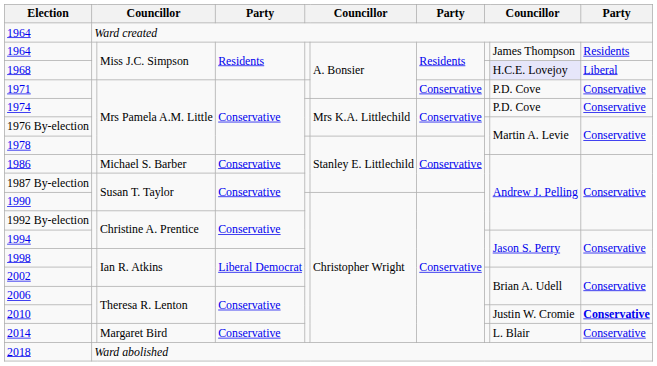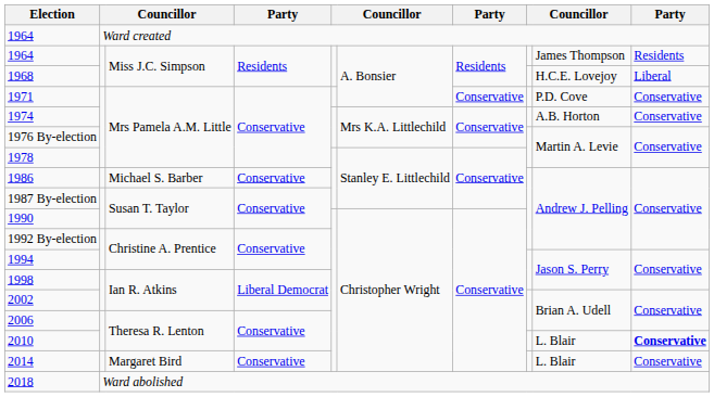1968 | column 9: lavender background -> no background
1974 | column 9: P.D. Cove -> A.B. Horton
2010 | column 9: Justin W. Cromie -> L. Blair
